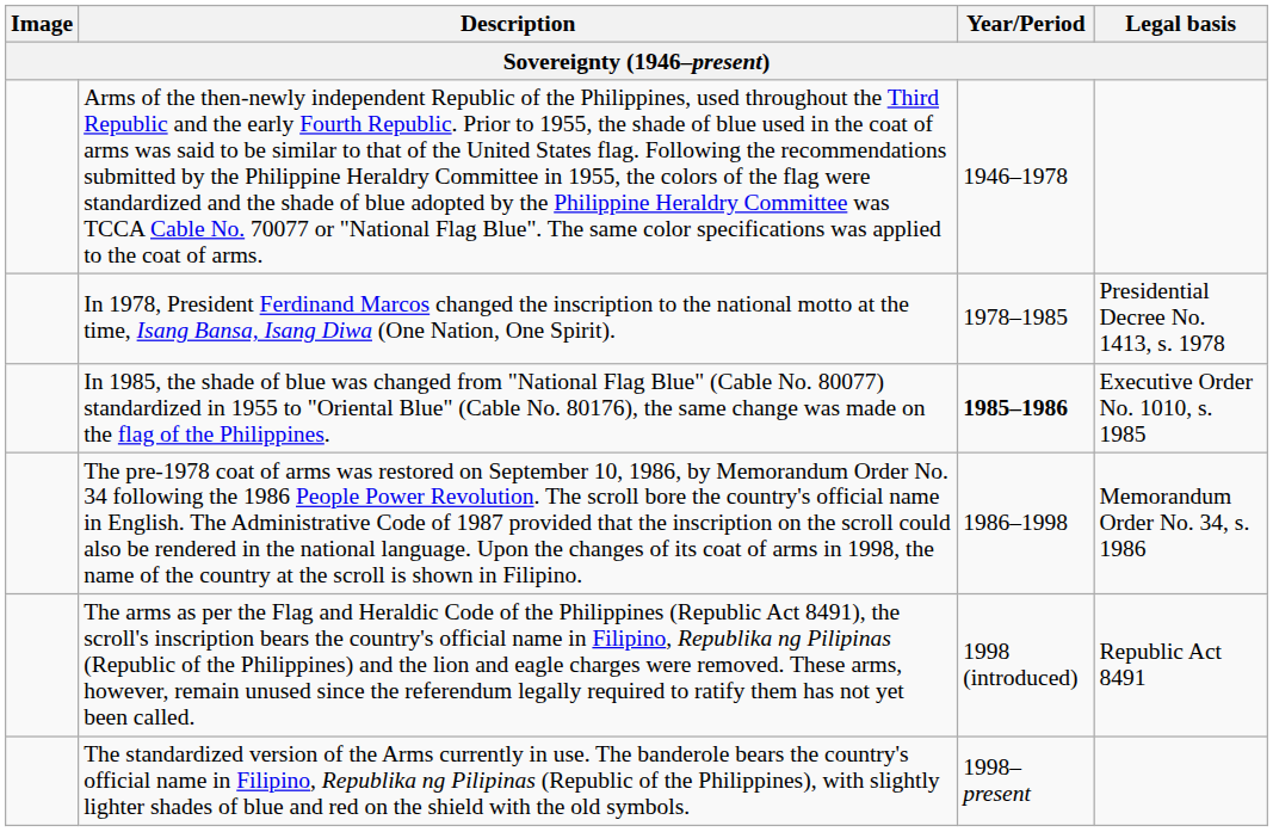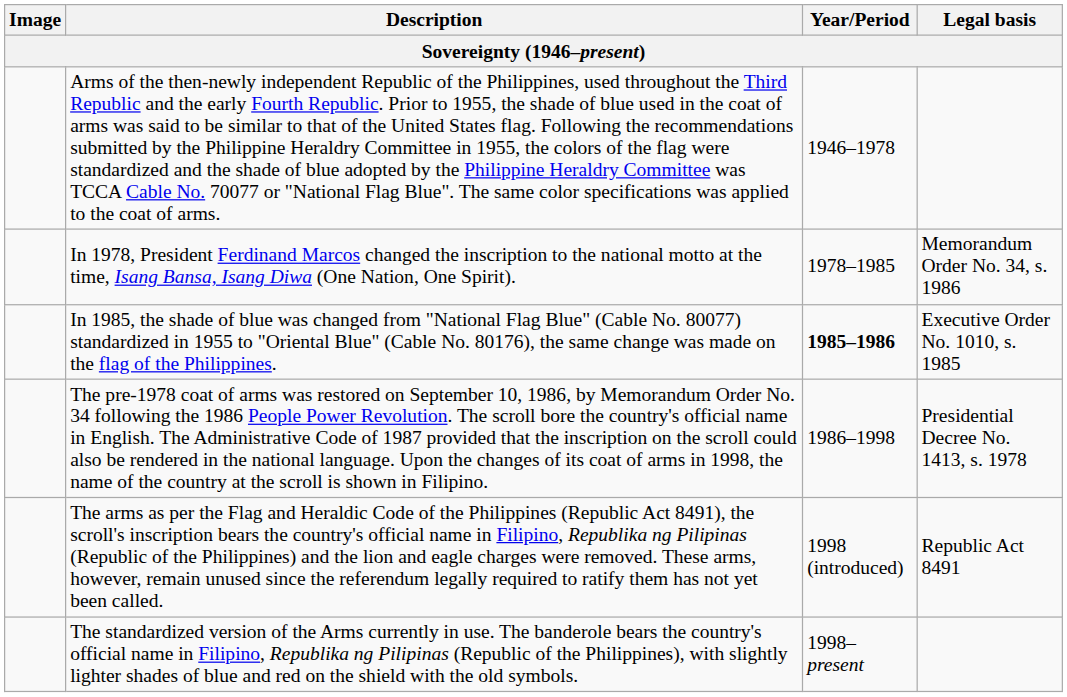row 4 | Legal basis: Presidential Decree No. 1413, s. 1978 -> Memorandum Order No. 34, s. 1986
row 6 | Legal basis: Memorandum Order No. 34, s. 1986 -> Presidential Decree No. 1413, s. 1978
